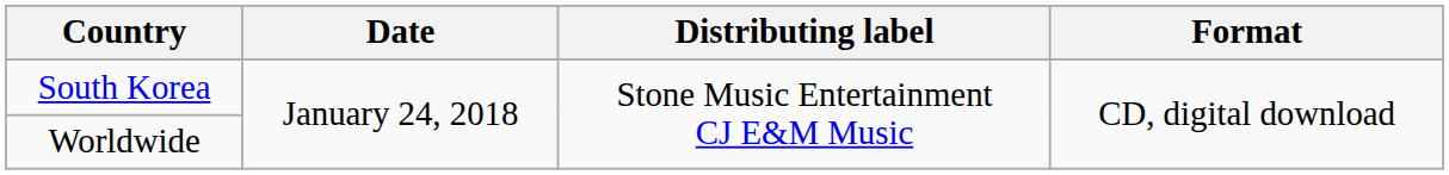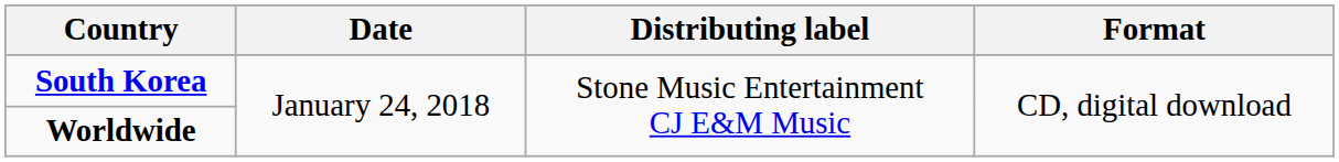South Korea | Country: normal -> bold
Worldwide | Country: normal -> bold
